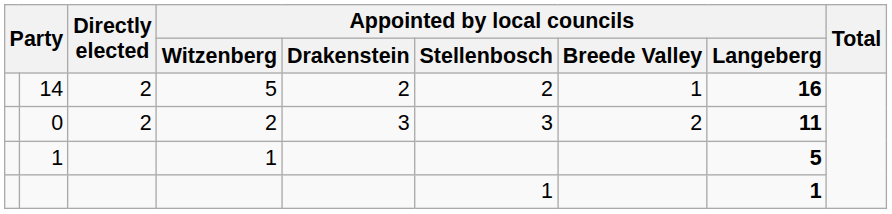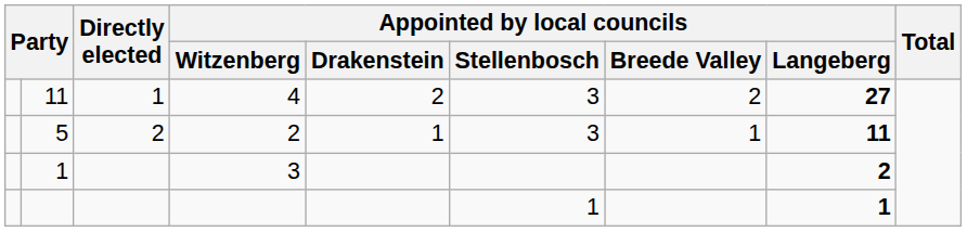row 3 | column 2: 14 -> 11
row 3 | Directly elected: 2 -> 1
row 3 | Appointed by local councils / Witzenberg: 5 -> 4
row 3 | Appointed by local councils / Stellenbosch: 2 -> 3
row 3 | Appointed by local councils / Breede Valley: 1 -> 2
row 3 | Appointed by local councils / Langeberg: 16 -> 27
row 4 | column 2: 0 -> 5
row 4 | Appointed by local councils / Drakenstein: 3 -> 1
row 4 | Appointed by local councils / Breede Valley: 2 -> 1
row 5 | Appointed by local councils / Witzenberg: 1 -> 3
row 5 | Appointed by local councils / Langeberg: 5 -> 2
